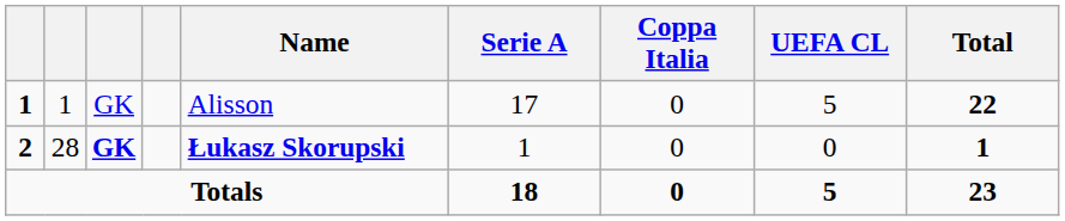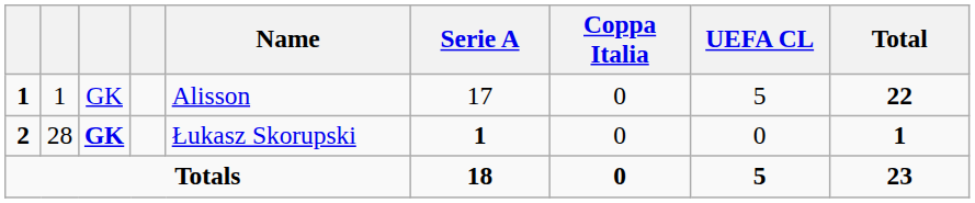2 | Name: bold -> normal
2 | Serie A: normal -> bold
